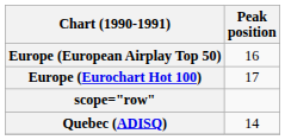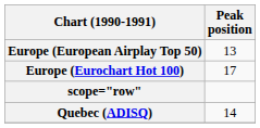Europe (European Airplay Top 50) | Peak position: 16 -> 13
